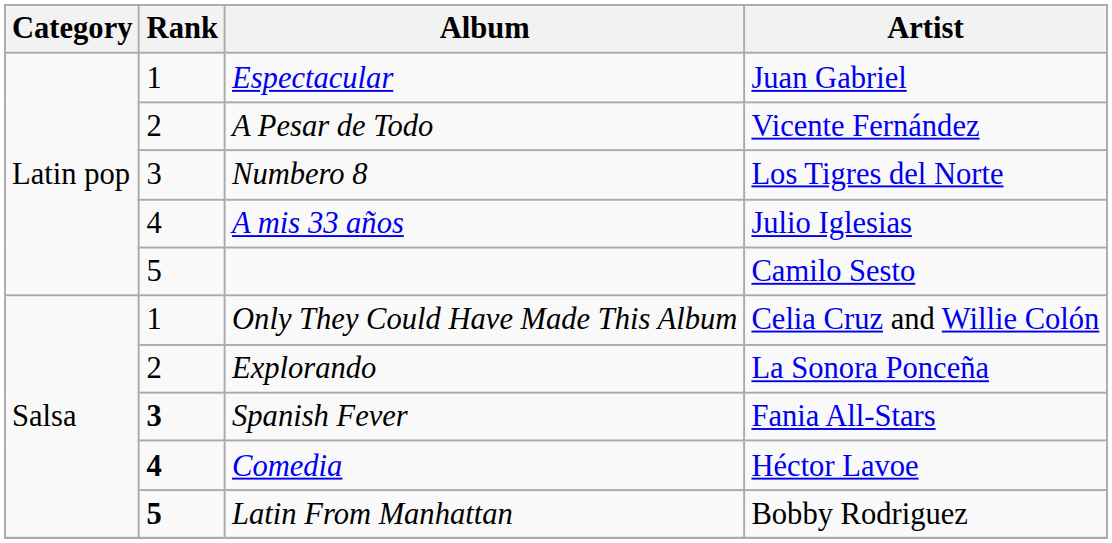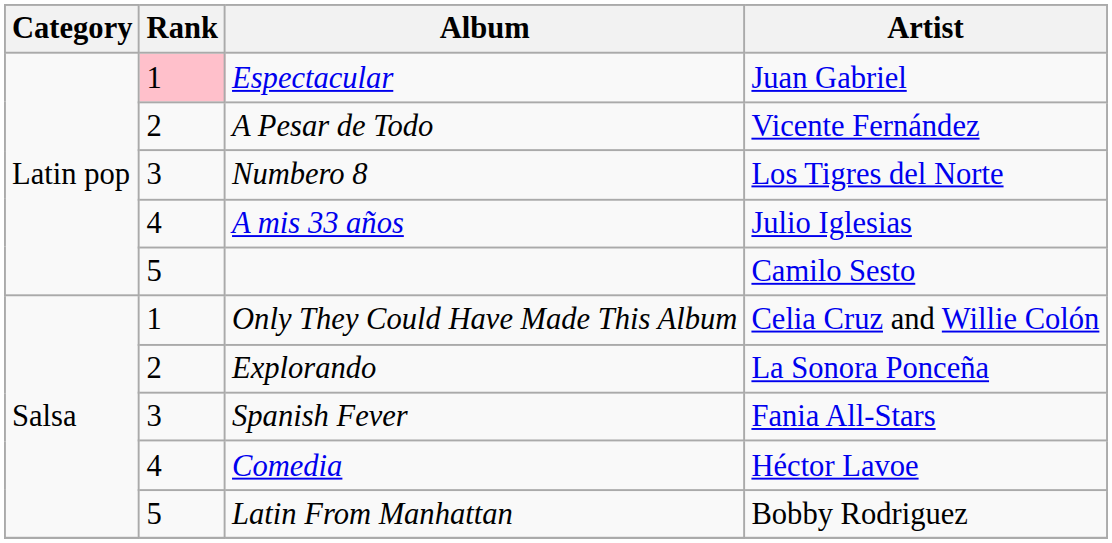Espectacular | Rank: no background -> pink background
Spanish Fever | Rank: bold -> normal
Comedia | Rank: bold -> normal
Latin From Manhattan | Rank: bold -> normal
